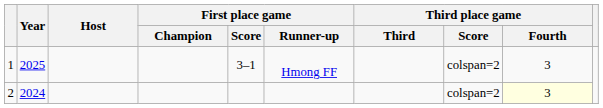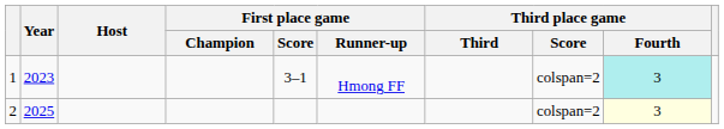1 | Year: 2025 -> 2023
1 | Third place game / Fourth: no background -> paleturquoise background
2 | Year: 2024 -> 2025
